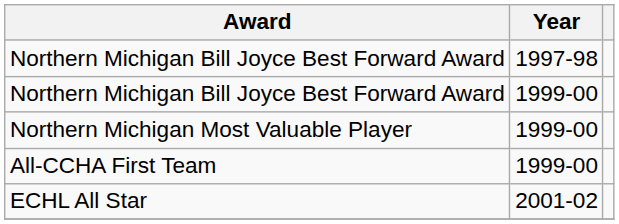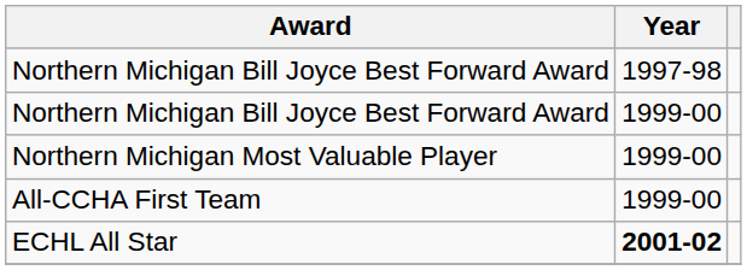ECHL All Star | Year: normal -> bold
